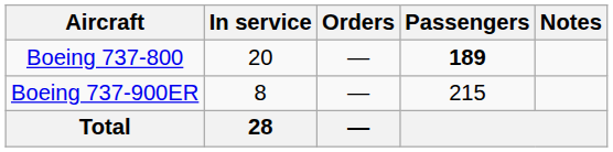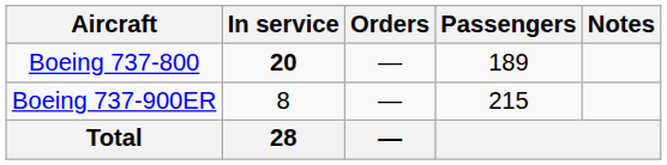Boeing 737-800 | In service: normal -> bold
Boeing 737-800 | Passengers: bold -> normal
